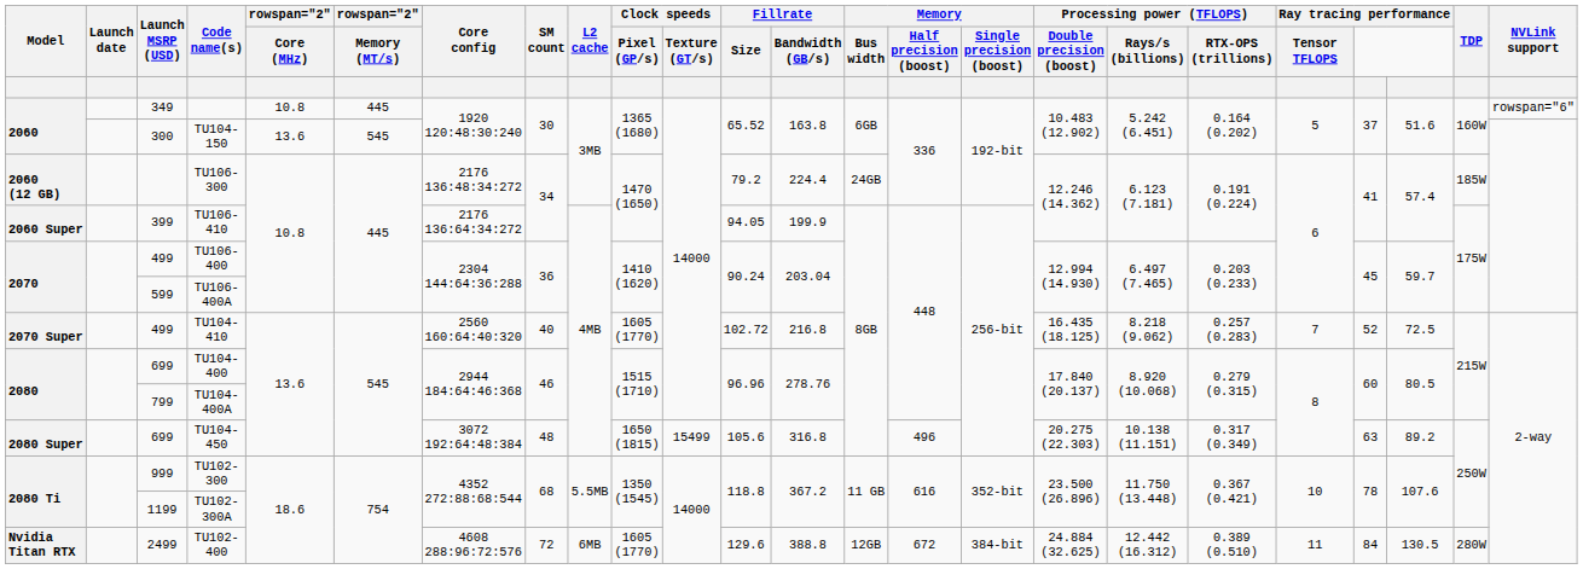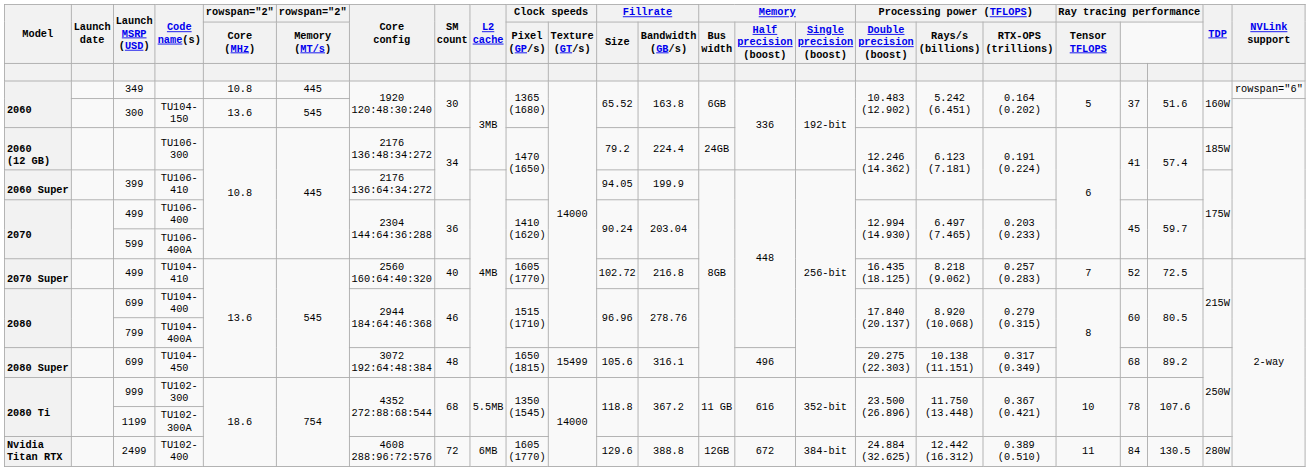TU104-450 | Fillrate / Bandwidth (GB/s): 316.8 -> 316.1
TU104-450 | column 21: 63 -> 68
